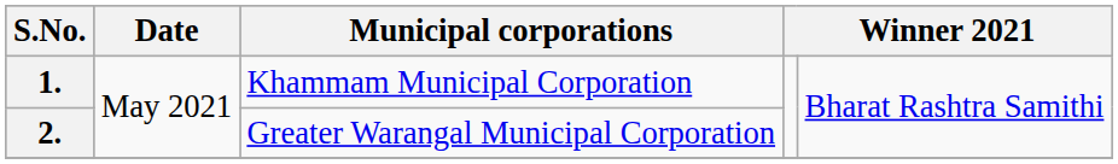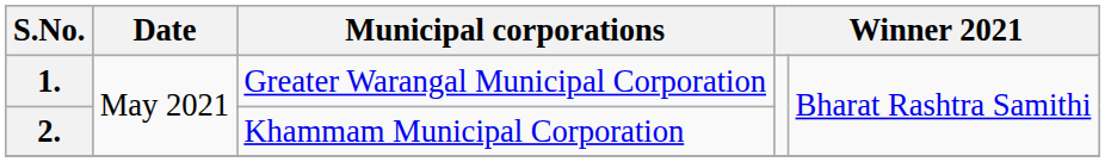1. | Municipal corporations: Khammam Municipal Corporation -> Greater Warangal Municipal Corporation
2. | Municipal corporations: Greater Warangal Municipal Corporation -> Khammam Municipal Corporation
